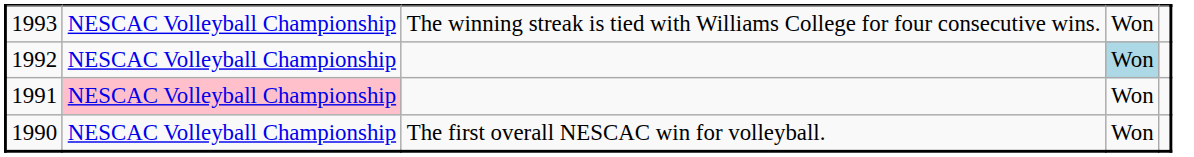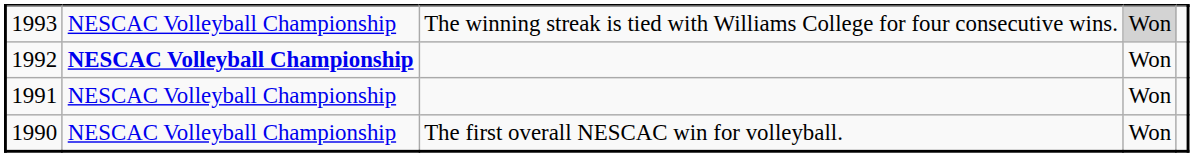1993 | column 4: no background -> lightgrey background
1992 | column 2: normal -> bold
1992 | column 4: lightblue background -> no background
1991 | column 2: pink background -> no background
